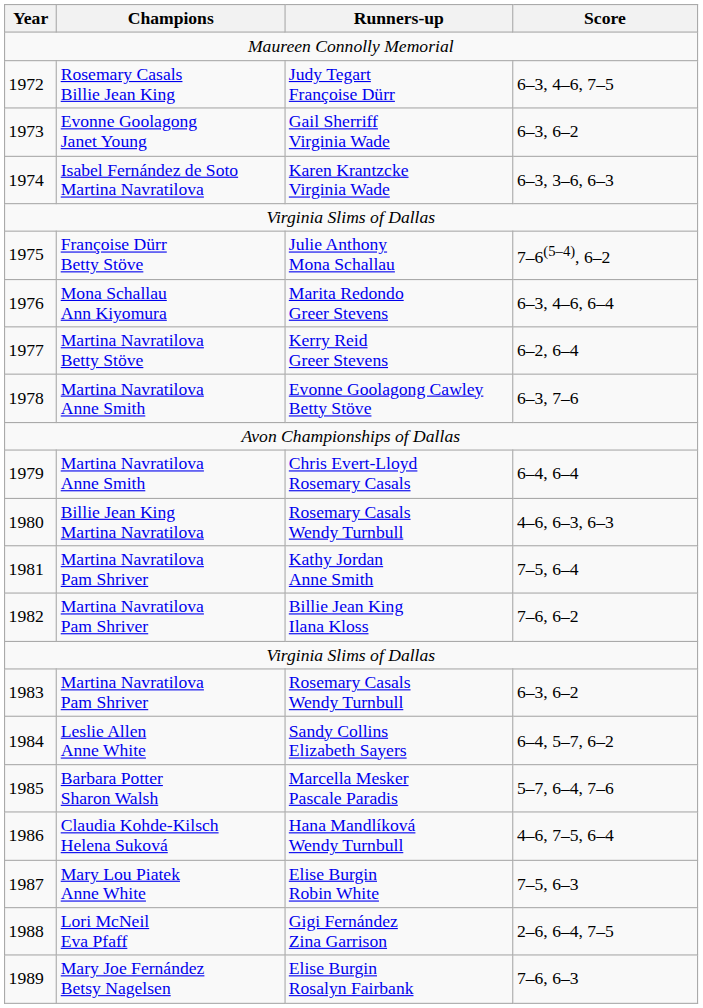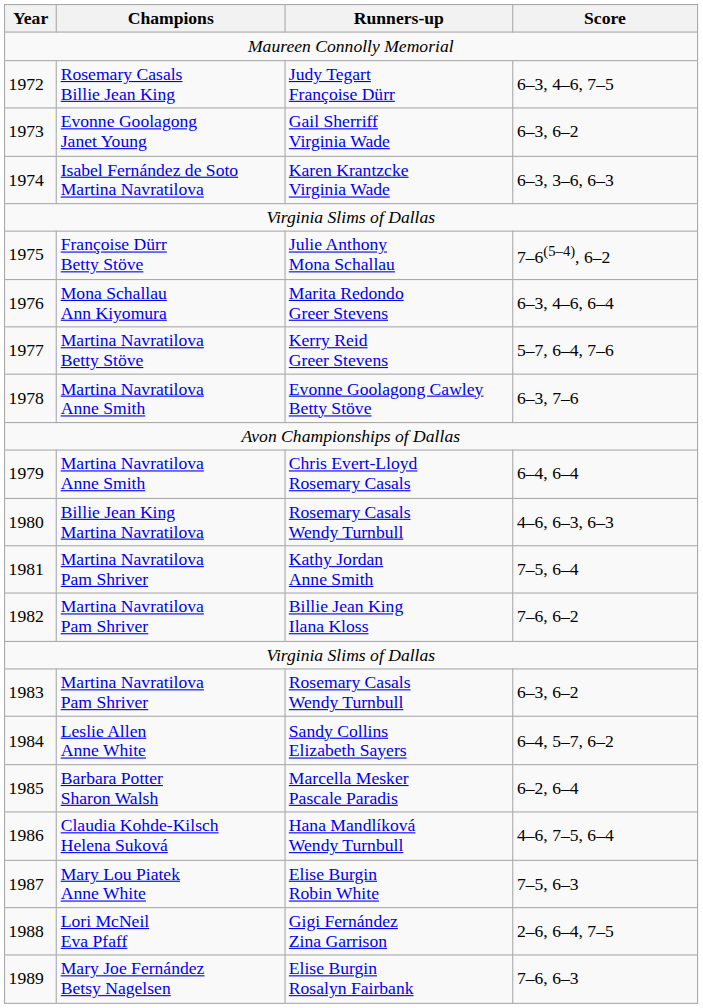Kerry Reid Greer Stevens | Score: 6–2, 6–4 -> 5–7, 6–4, 7–6
Marcella Mesker Pascale Paradis | Score: 5–7, 6–4, 7–6 -> 6–2, 6–4
